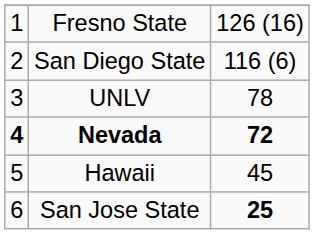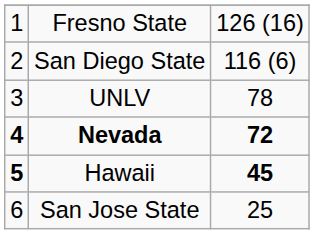Hawaii | column 1: normal -> bold
Hawaii | column 3: normal -> bold
San Jose State | column 3: bold -> normal
